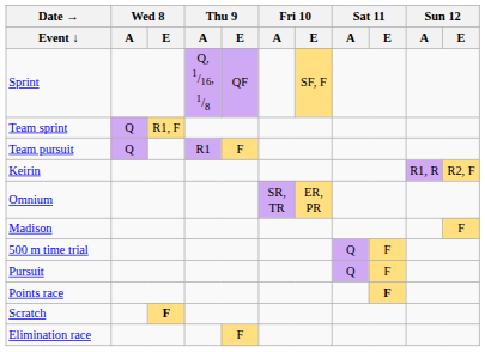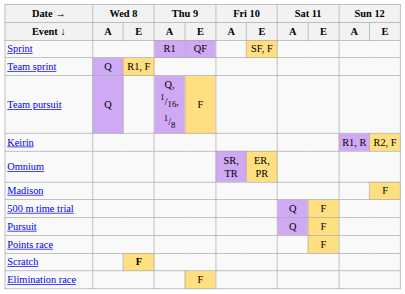Sprint | Thu 9 / A: Q, 1/16, 1/8 -> R1
Team pursuit | Thu 9 / A: R1 -> Q, 1/16, 1/8
Points race | Sat 11 / E: bold -> normal
